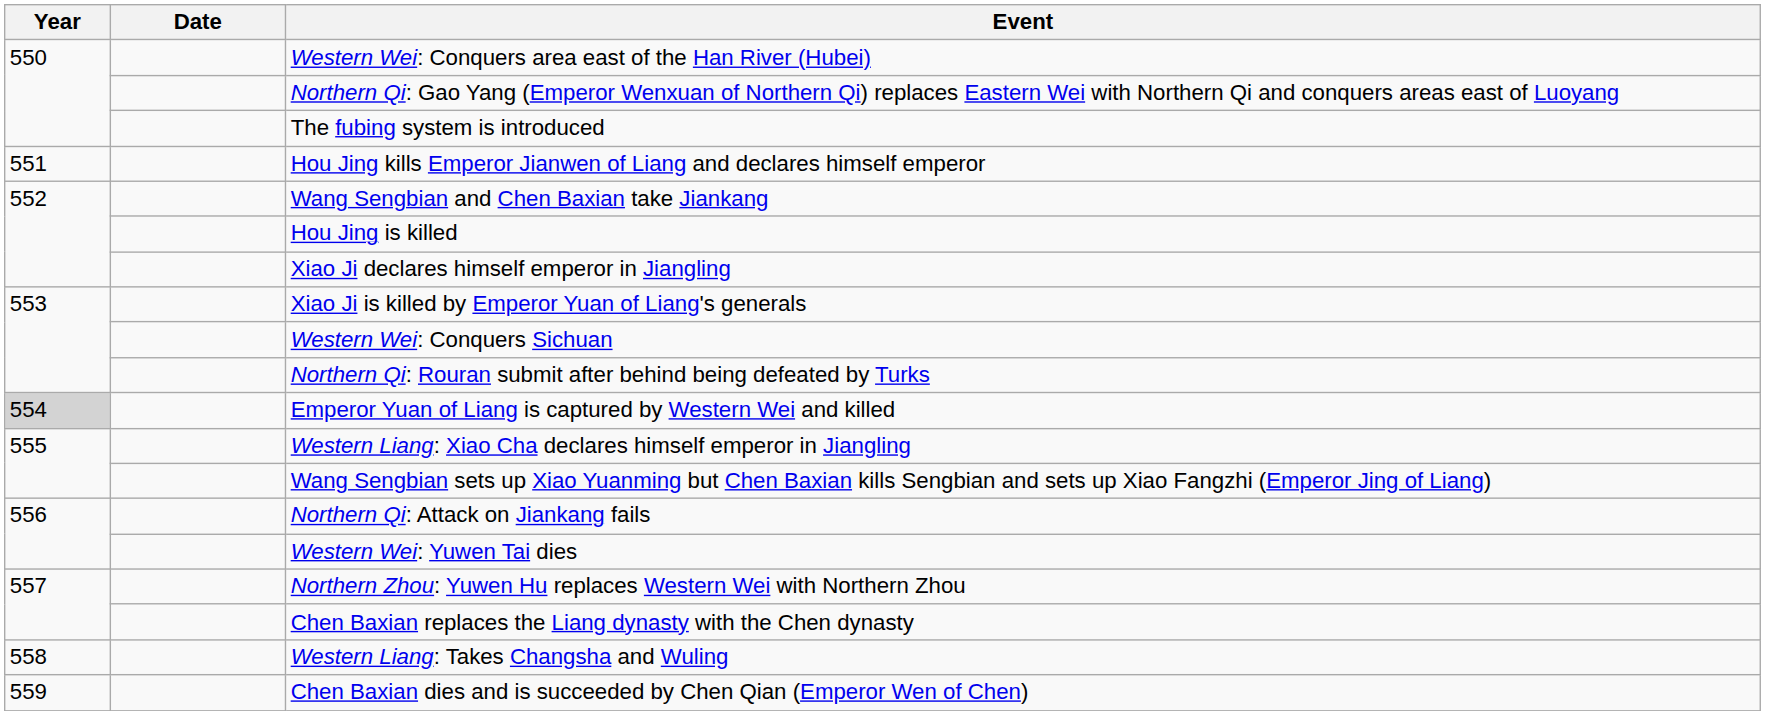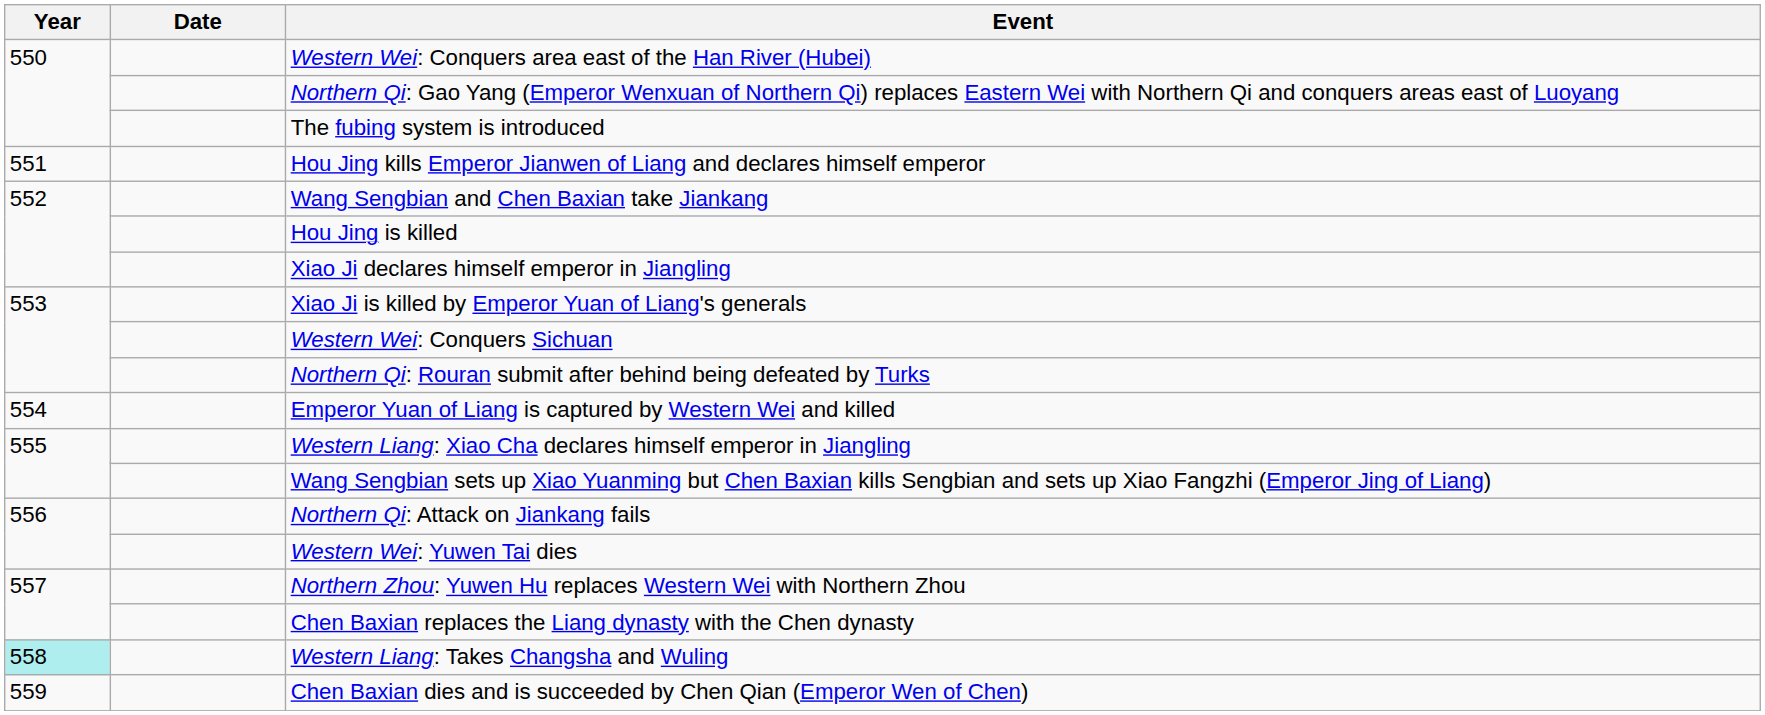Emperor Yuan of Liang is captured by Western Wei and killed | Year: lightgrey background -> no background
Western Liang: Takes Changsha and Wuling | Year: no background -> paleturquoise background
